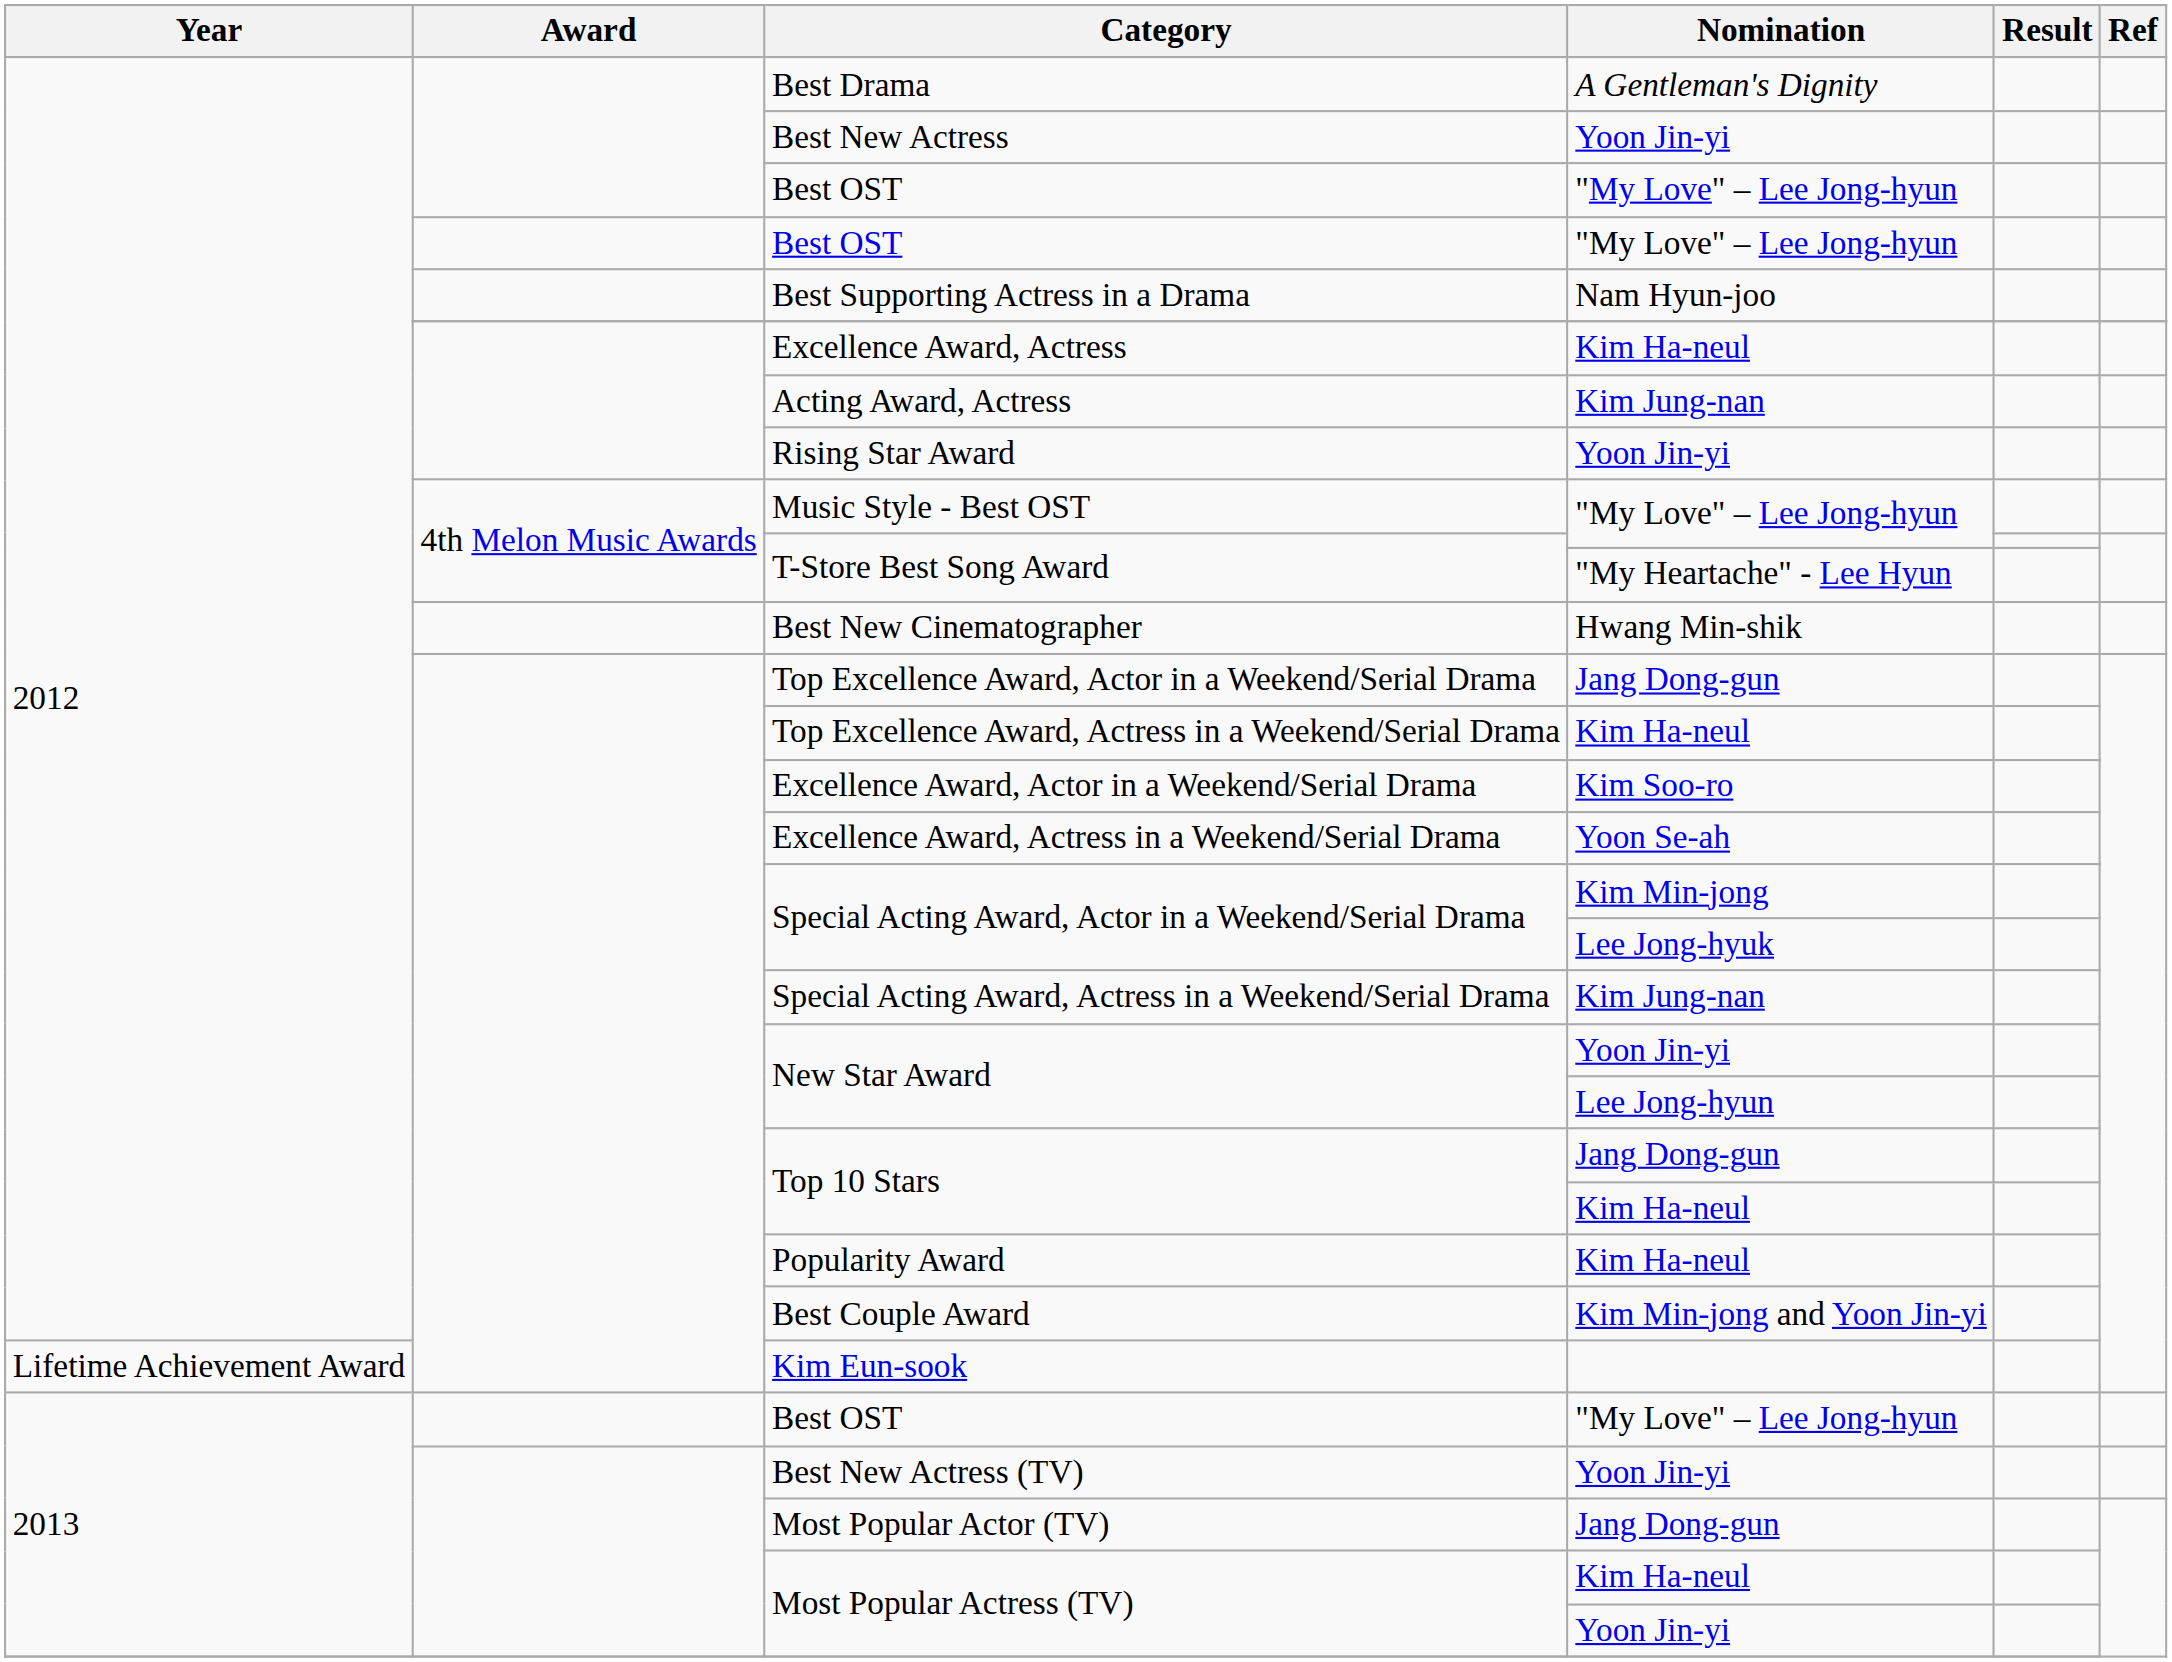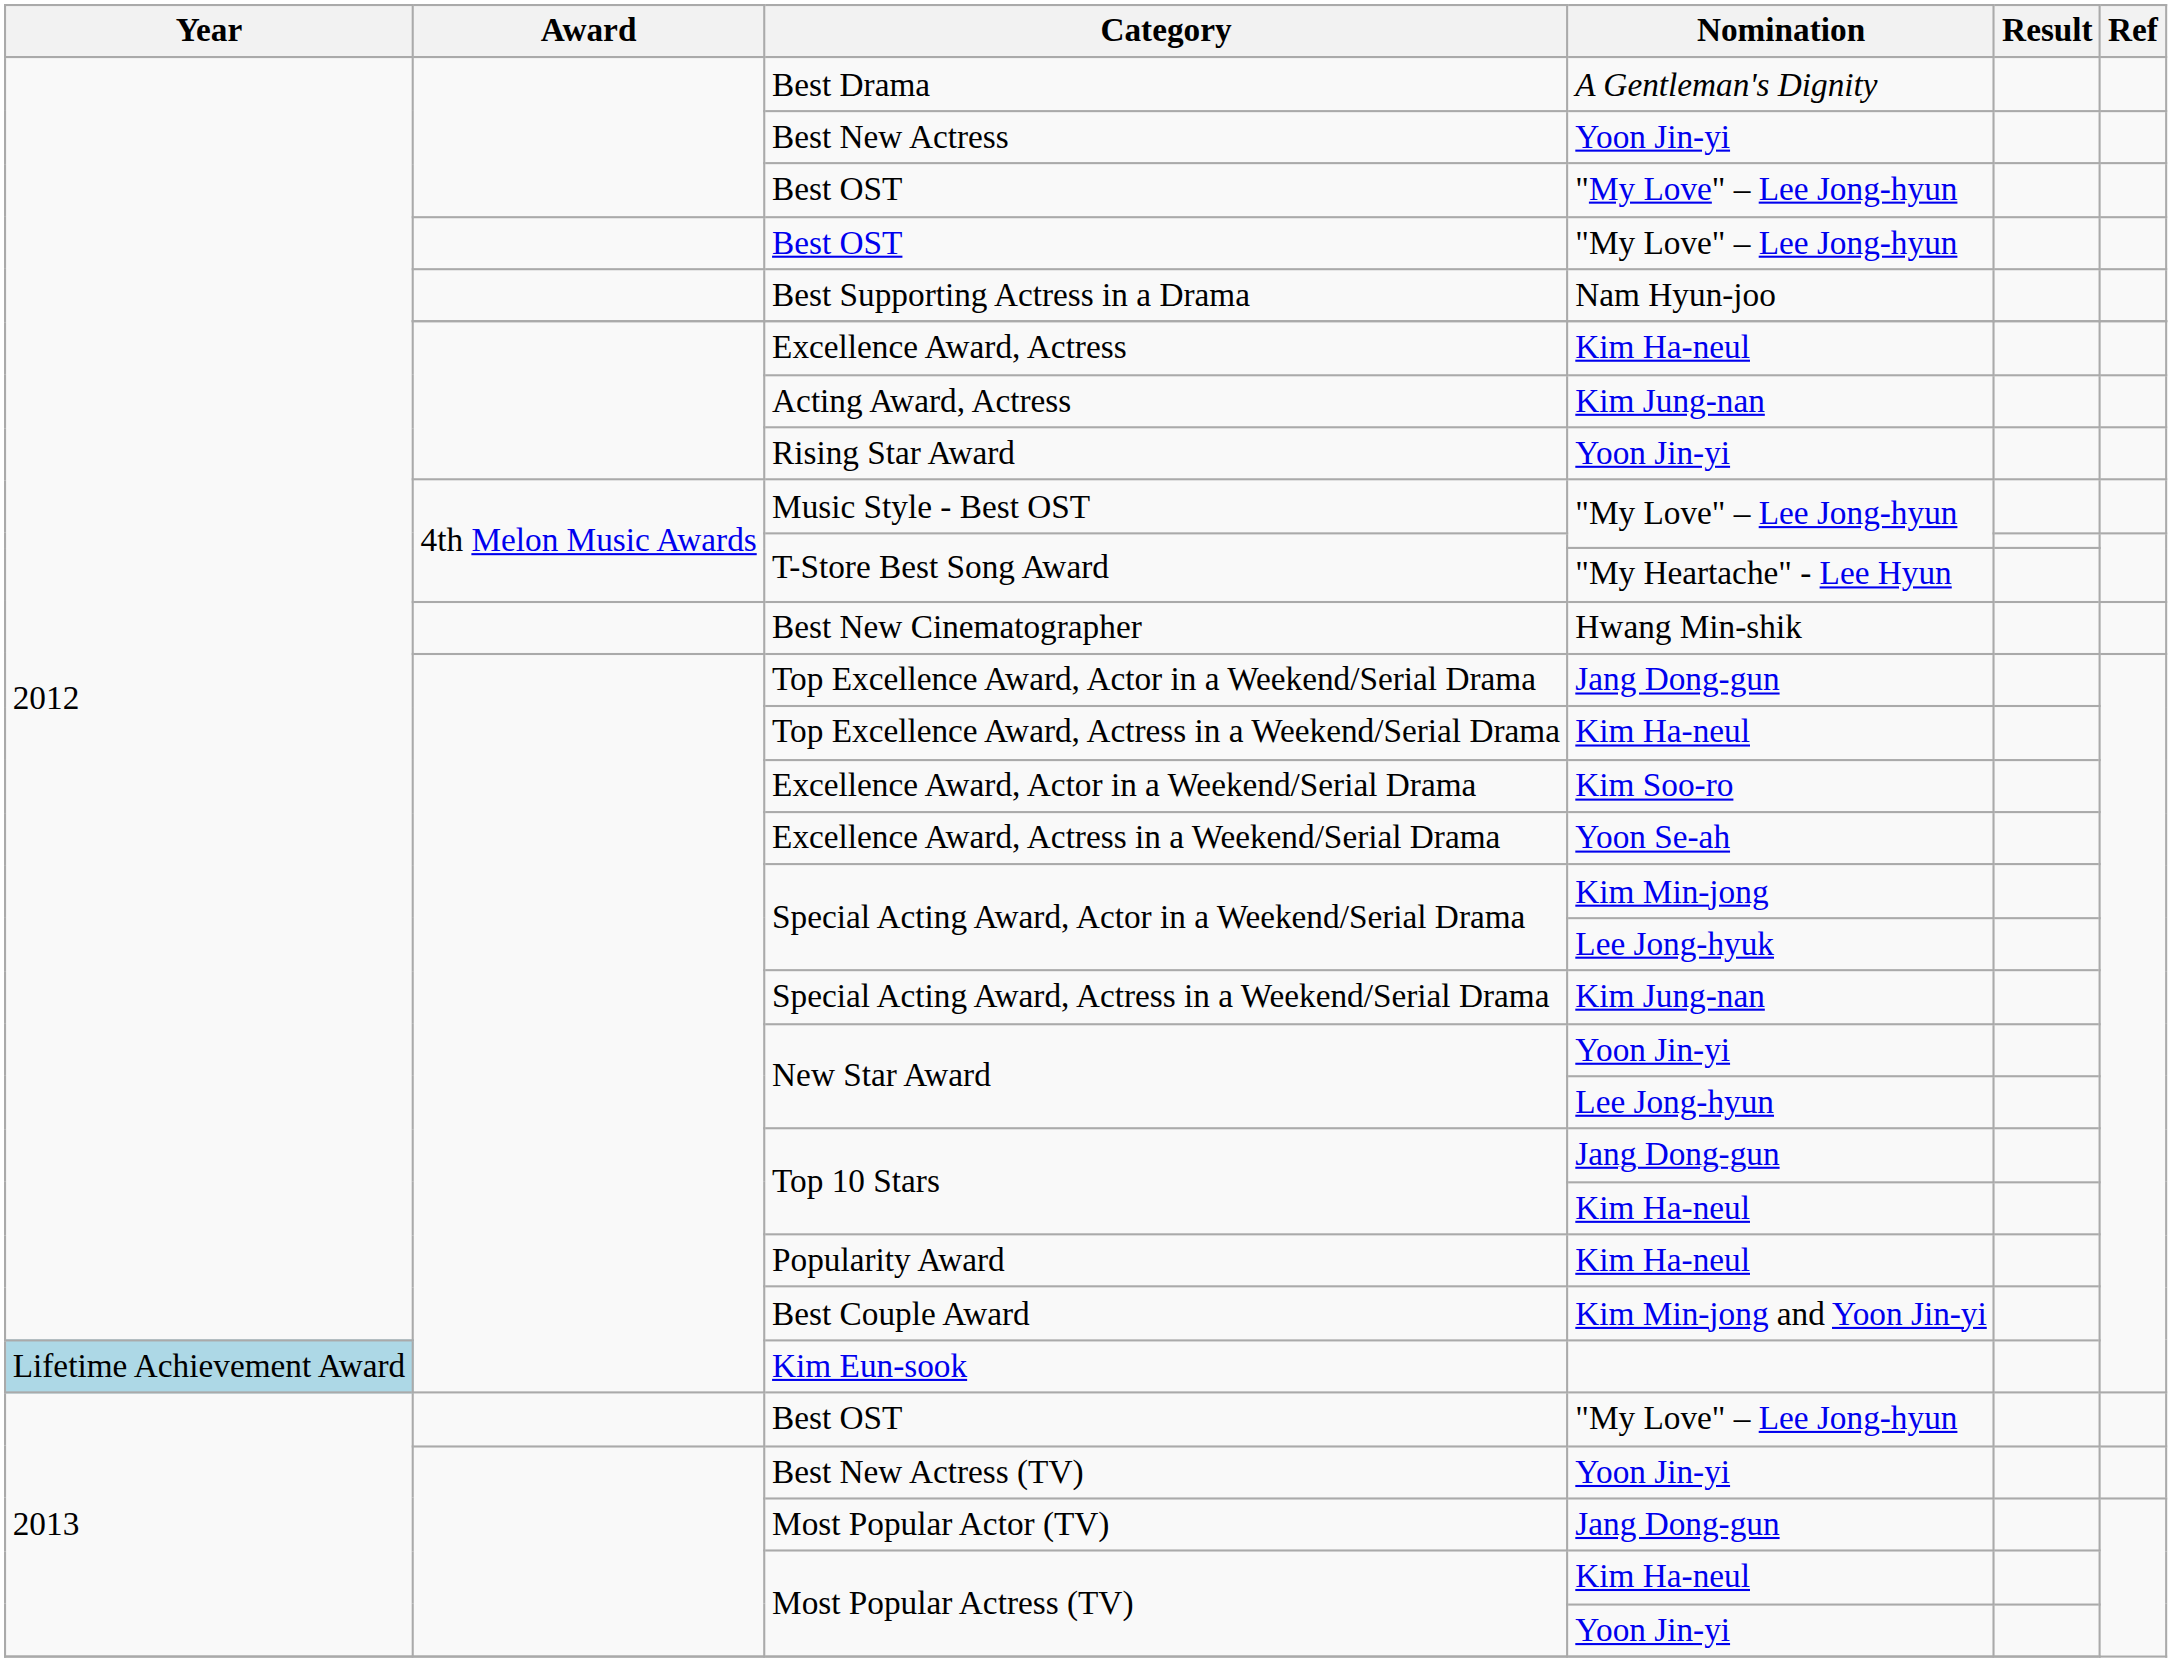Kim Eun-sook | Year: no background -> lightblue background
